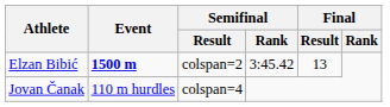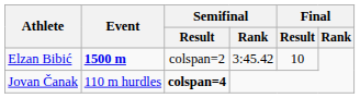Elzan Bibić | Final / Result: 13 -> 10
Jovan Čanak | Semifinal / Result: normal -> bold
